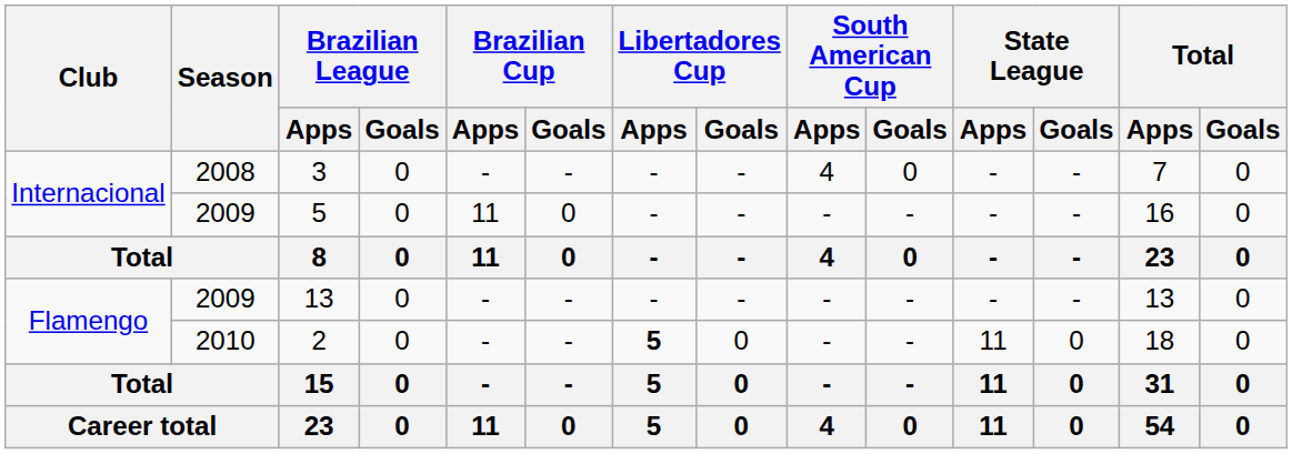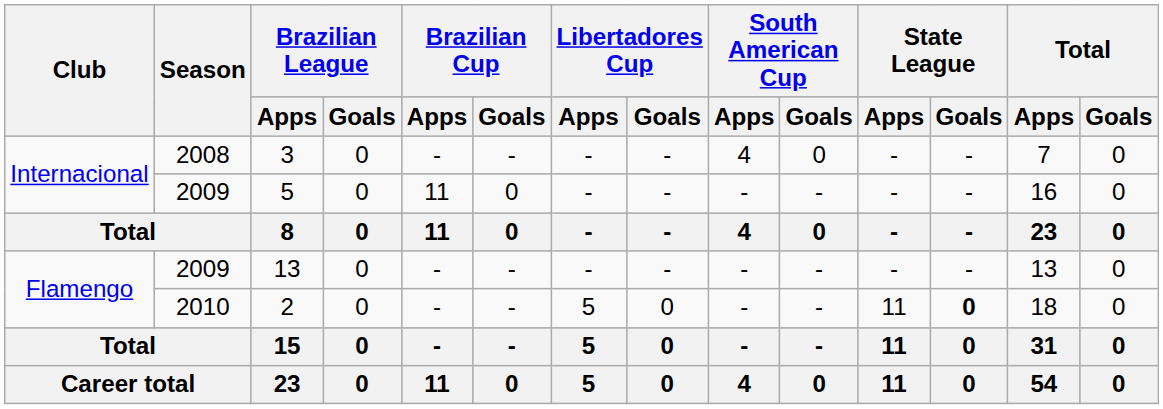2 | Libertadores Cup / Apps: bold -> normal
2 | State League / Goals: normal -> bold
